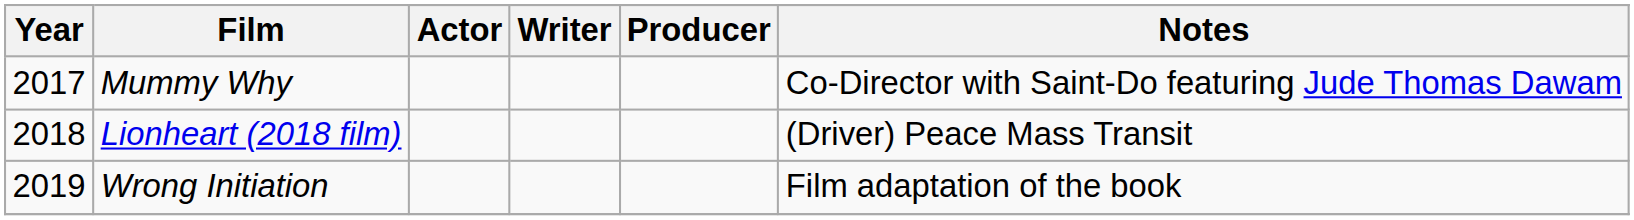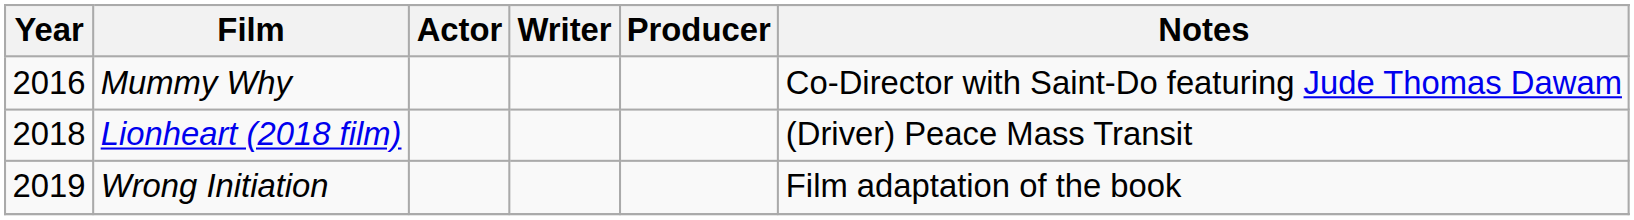Mummy Why | Year: 2017 -> 2016
